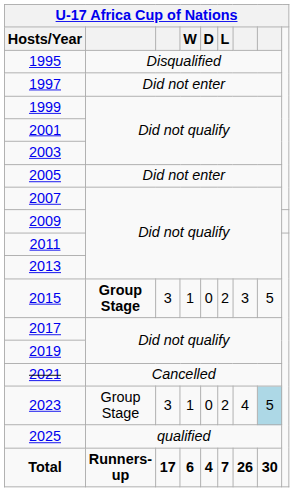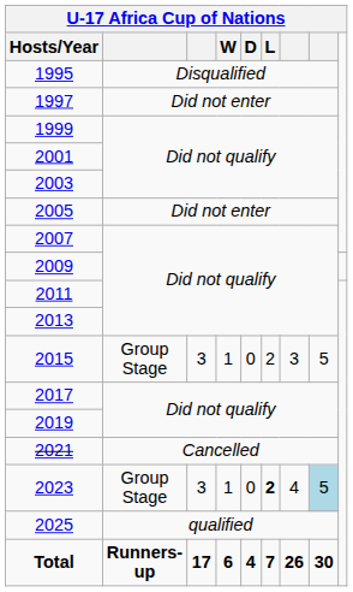2015 | column 2: bold -> normal
2023 | L: normal -> bold
